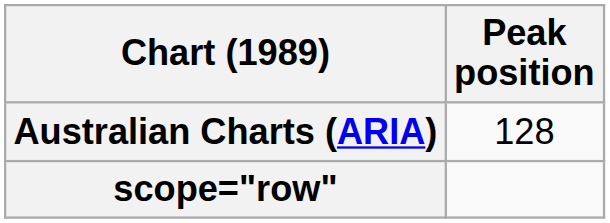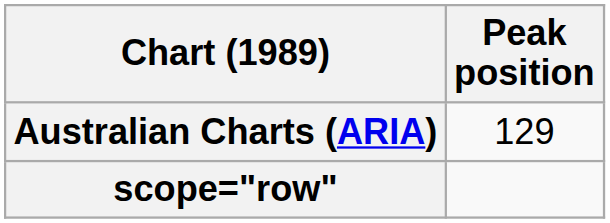Australian Charts (ARIA) | Peak position: 128 -> 129
